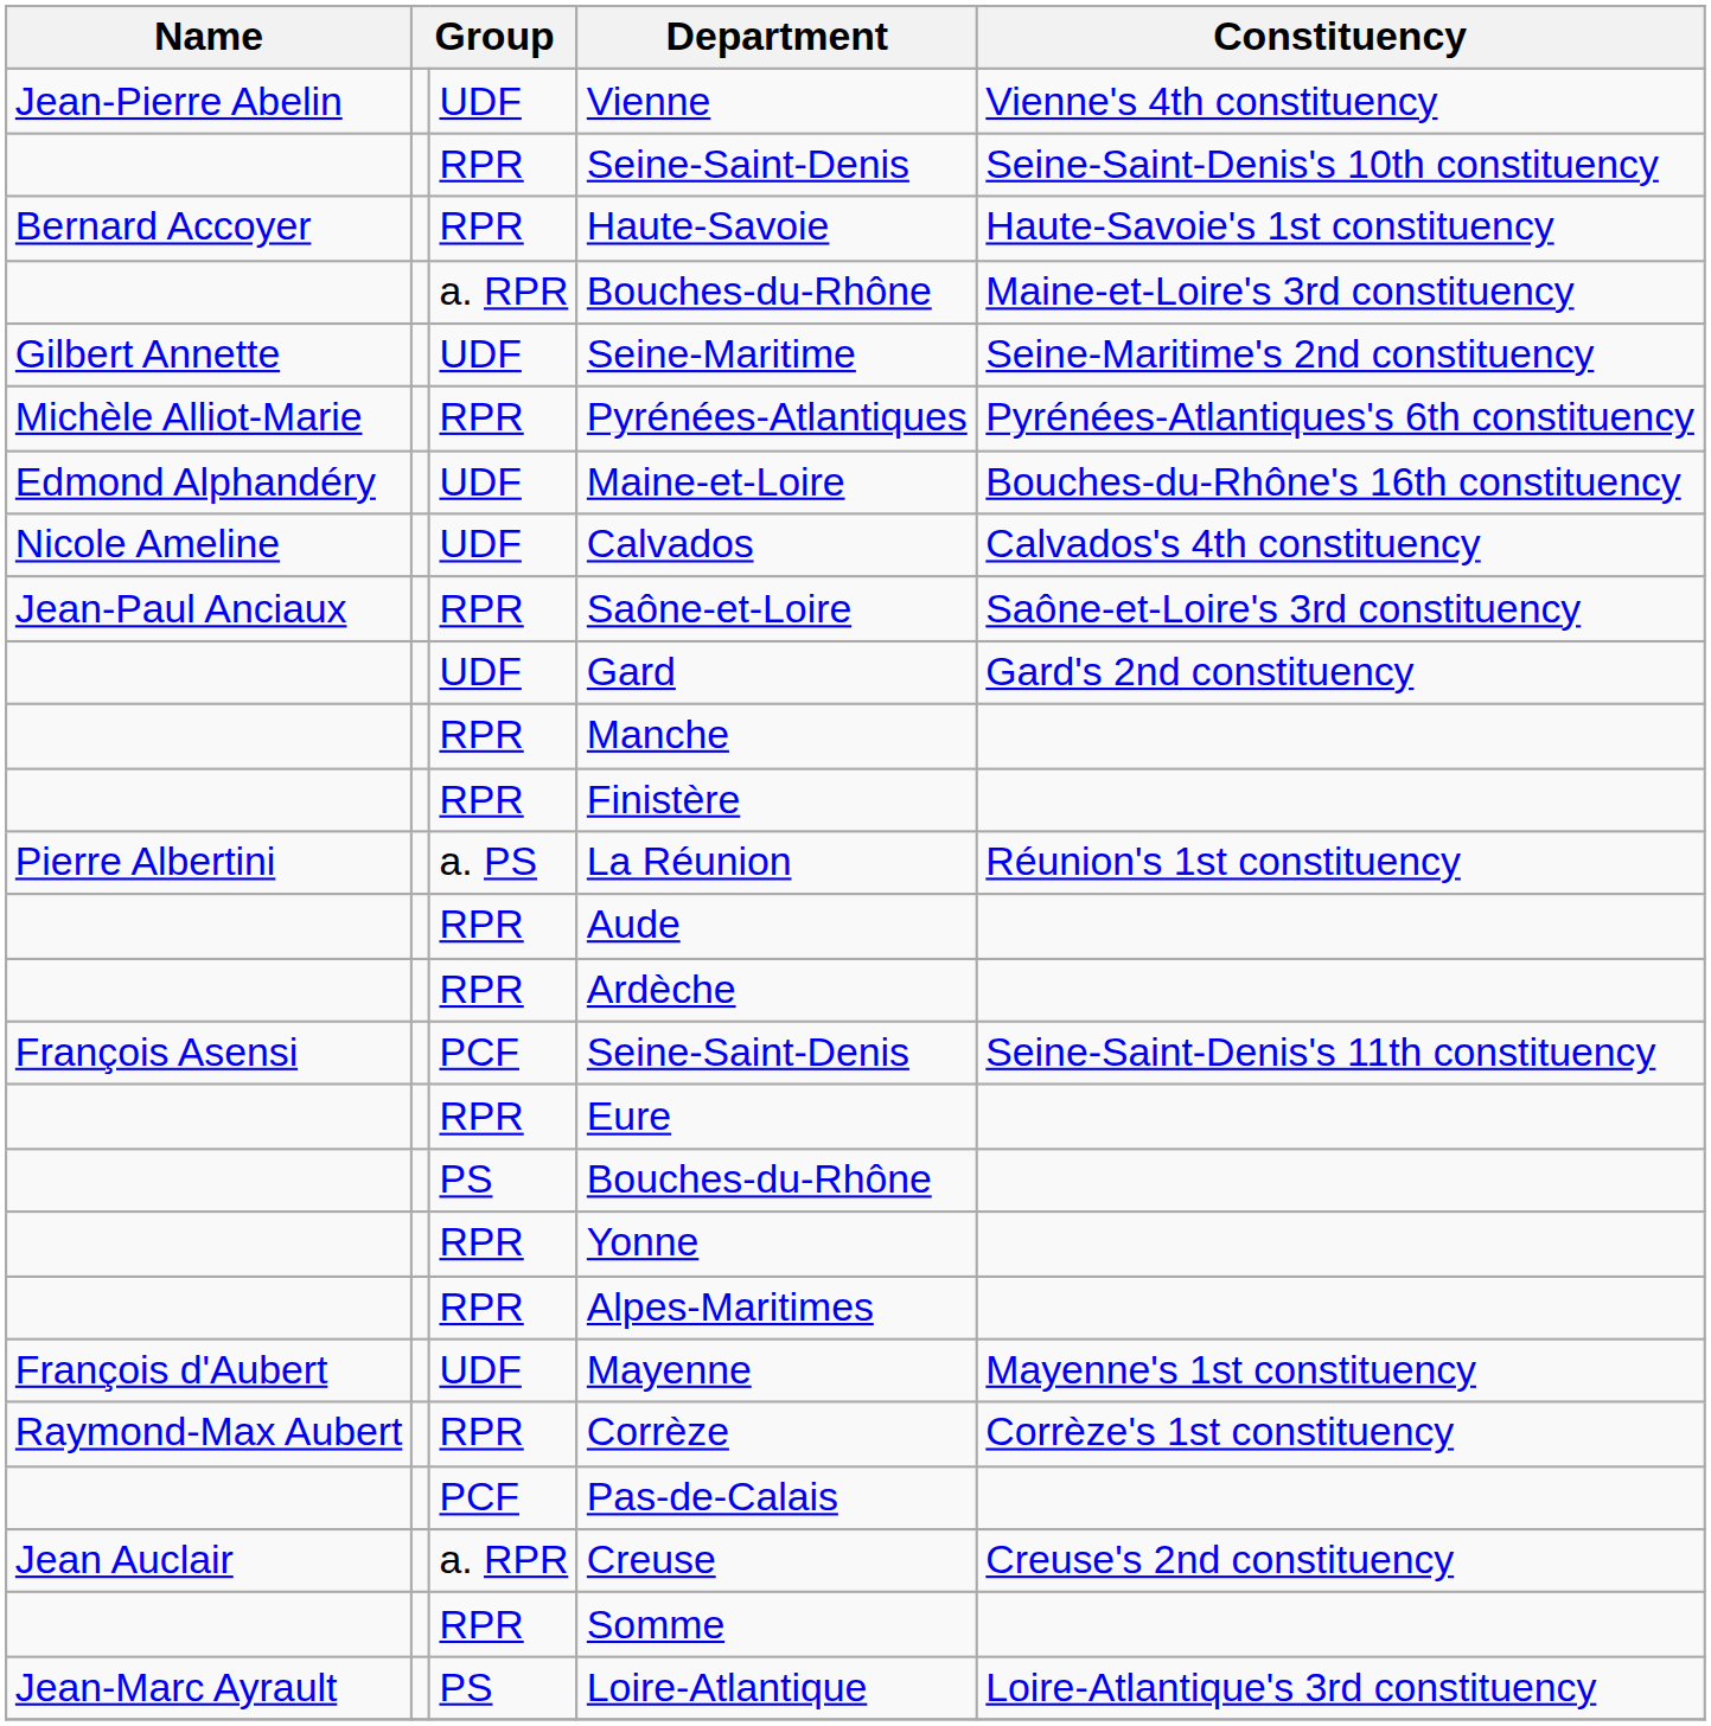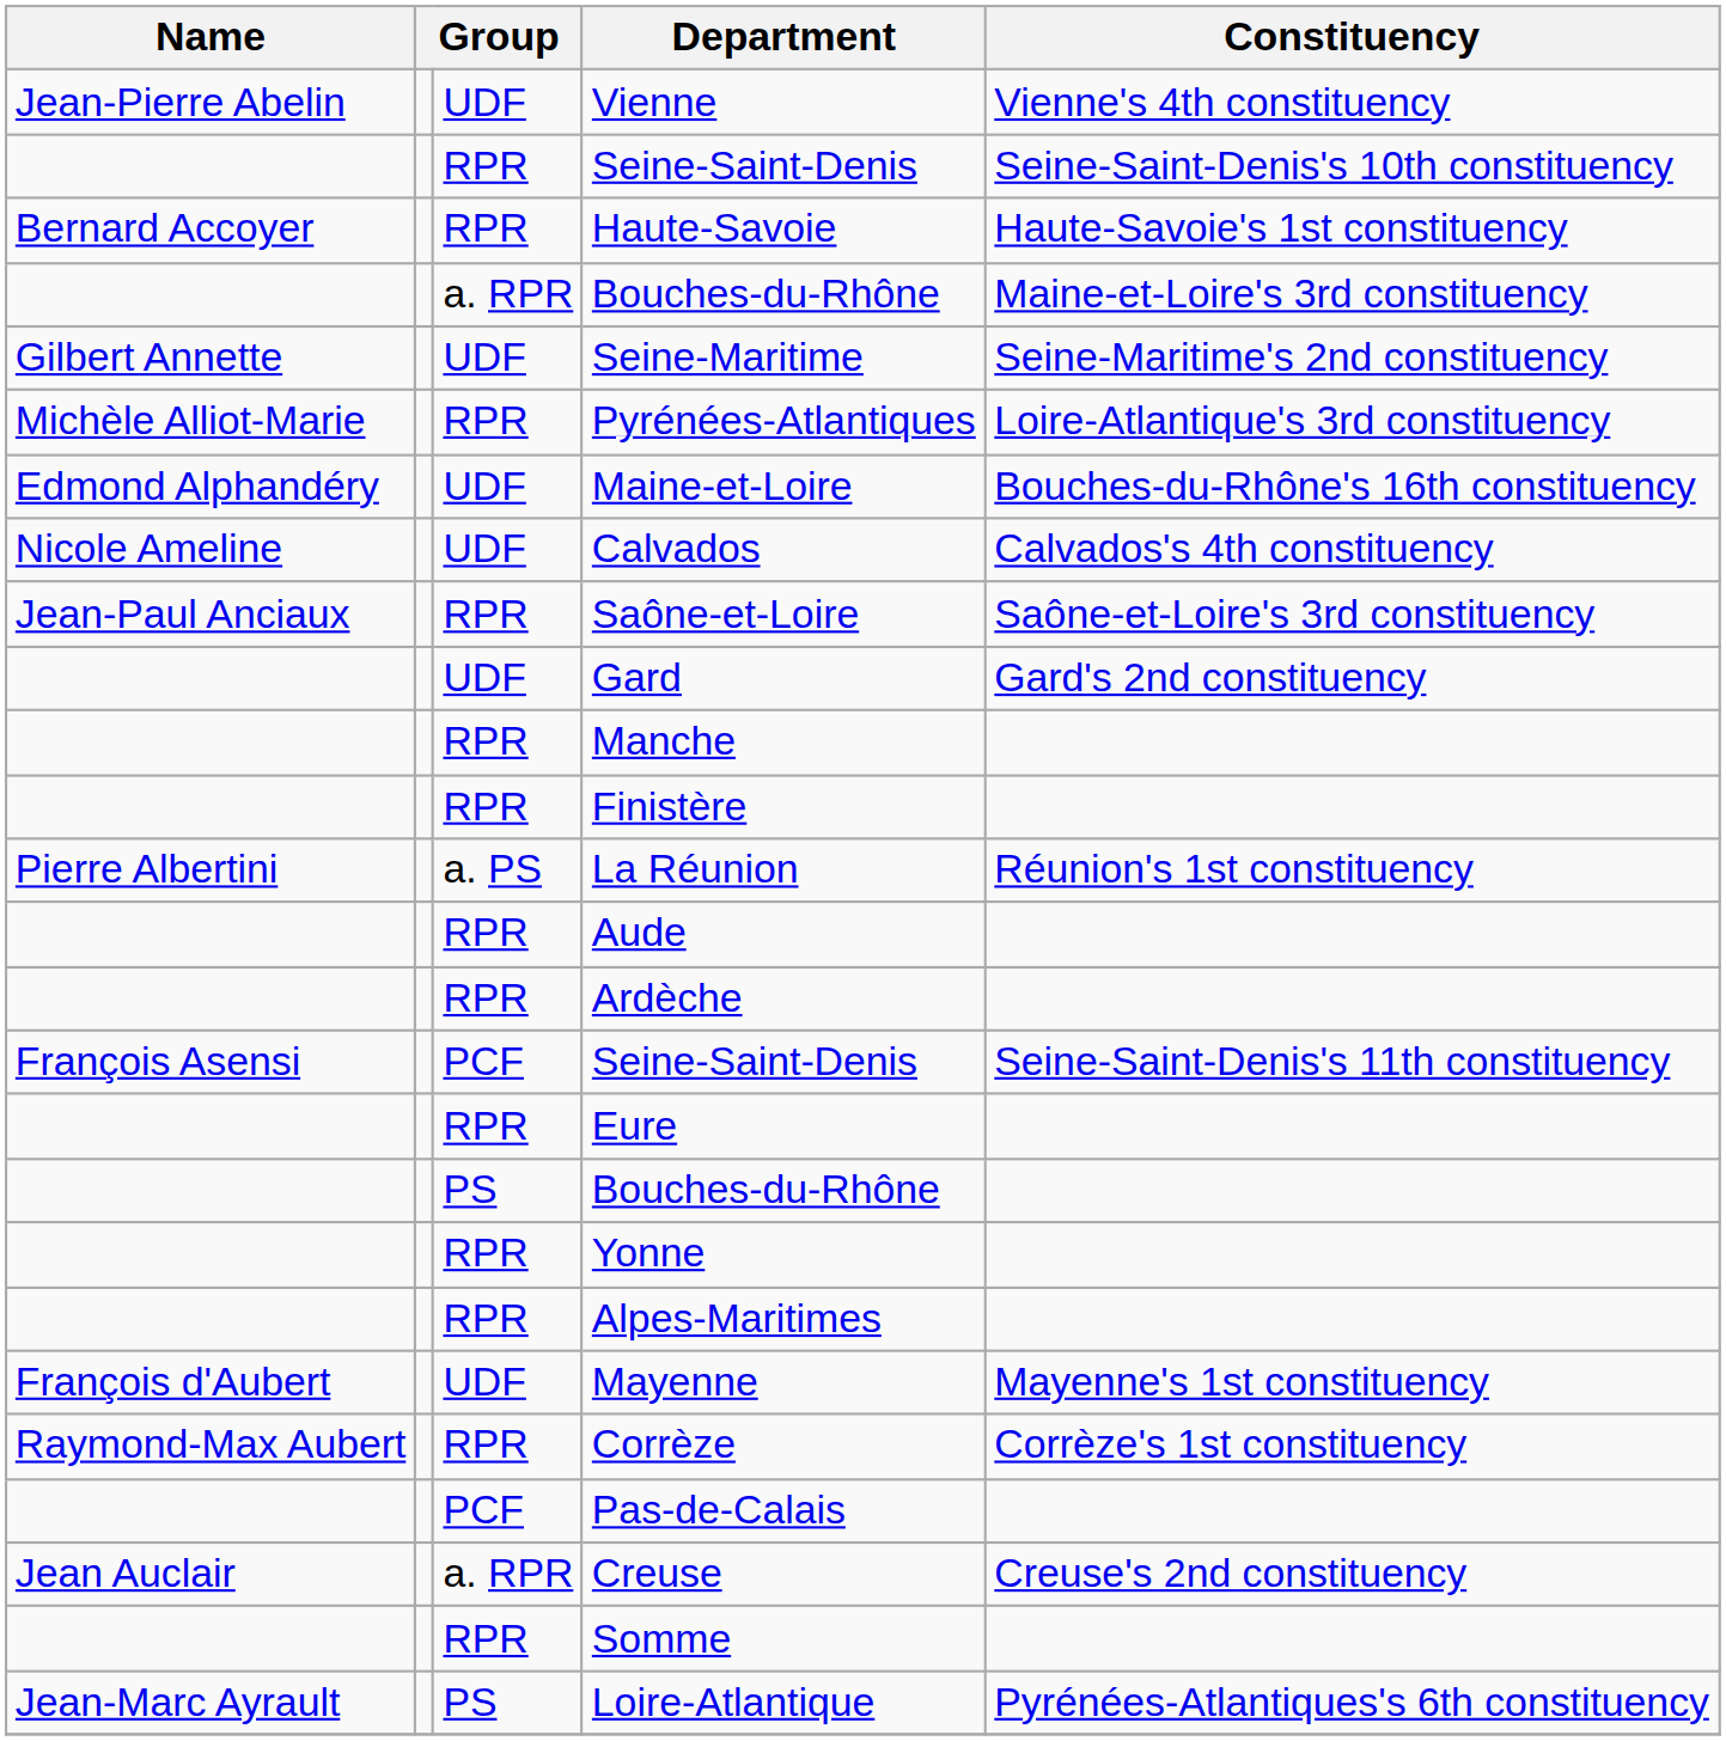Pyrénées-Atlantiques | Constituency: Pyrénées-Atlantiques's 6th constituency -> Loire-Atlantique's 3rd constituency
Loire-Atlantique | Constituency: Loire-Atlantique's 3rd constituency -> Pyrénées-Atlantiques's 6th constituency
